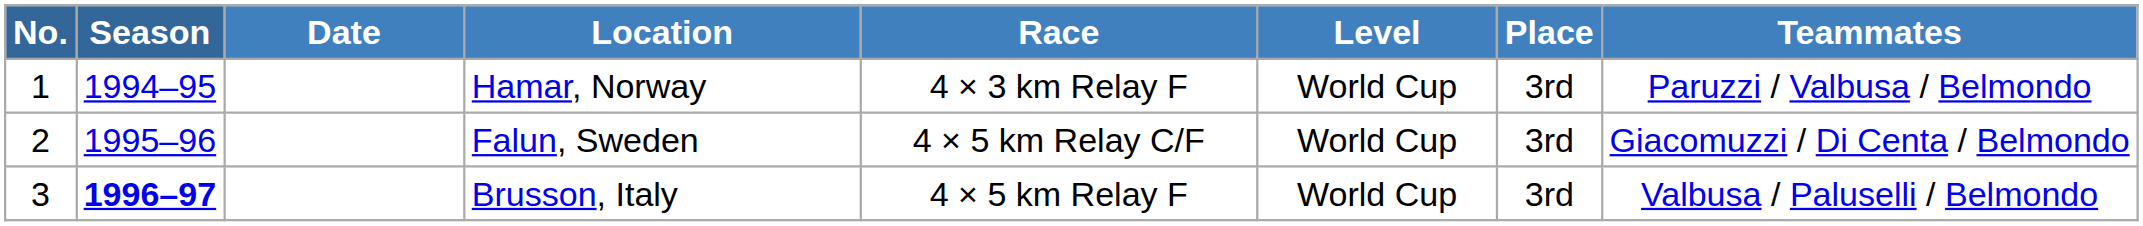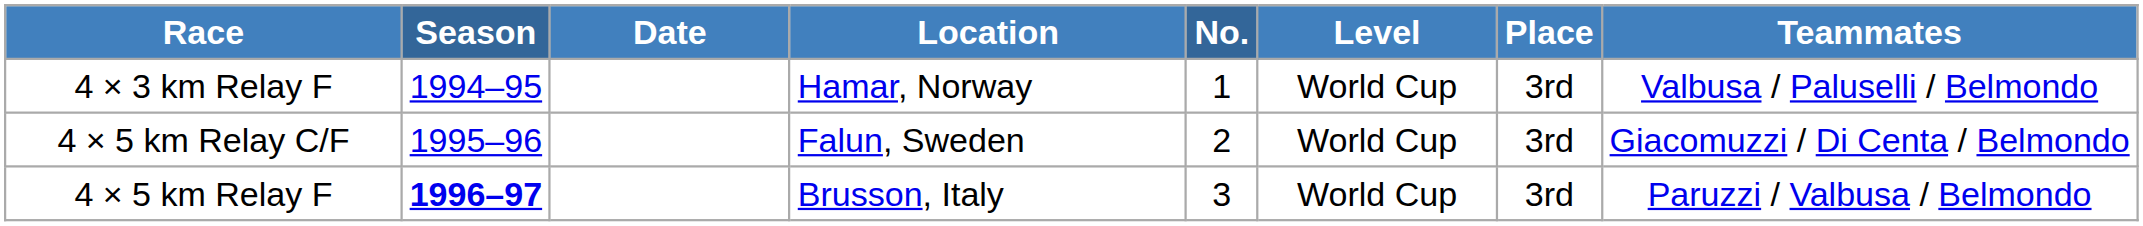columns swapped: No. <-> Race
Hamar, Norway | Teammates: Paruzzi / Valbusa / Belmondo -> Valbusa / Paluselli / Belmondo
Brusson, Italy | Teammates: Valbusa / Paluselli / Belmondo -> Paruzzi / Valbusa / Belmondo
